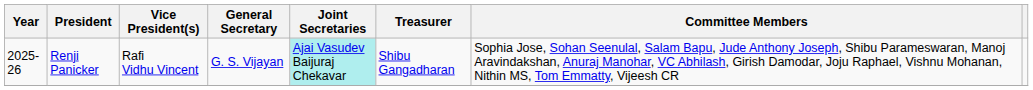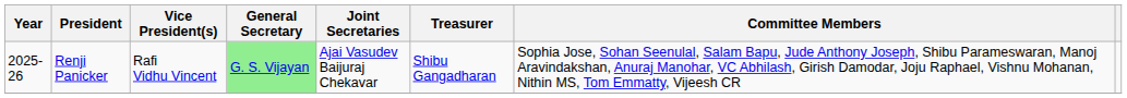Renji Panicker | General Secretary: no background -> lightgreen background
Renji Panicker | Joint Secretaries: paleturquoise background -> no background
